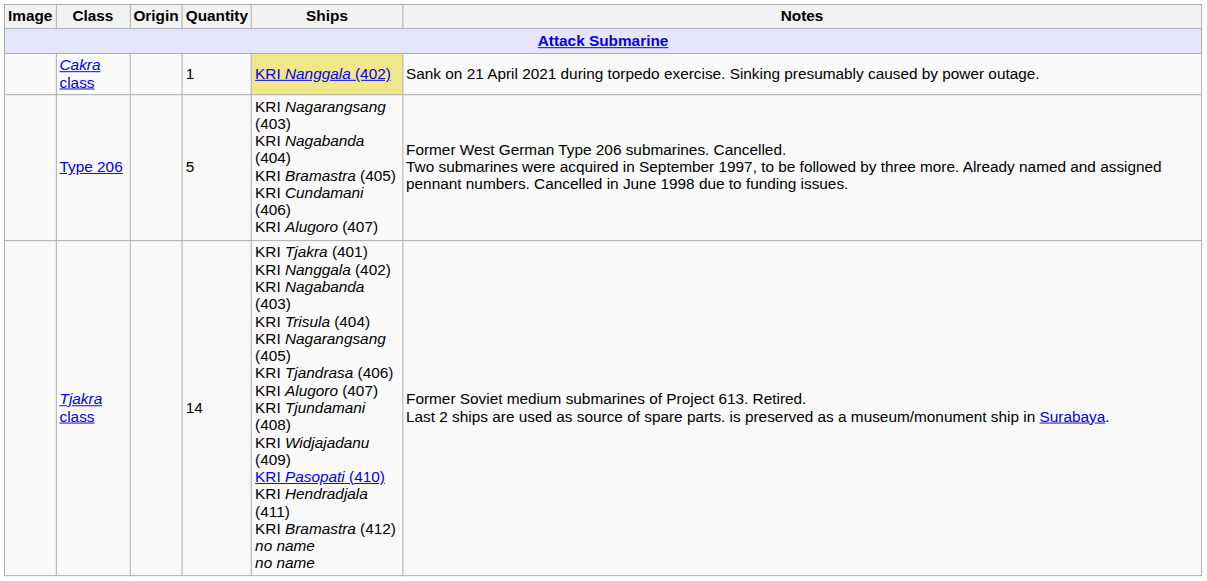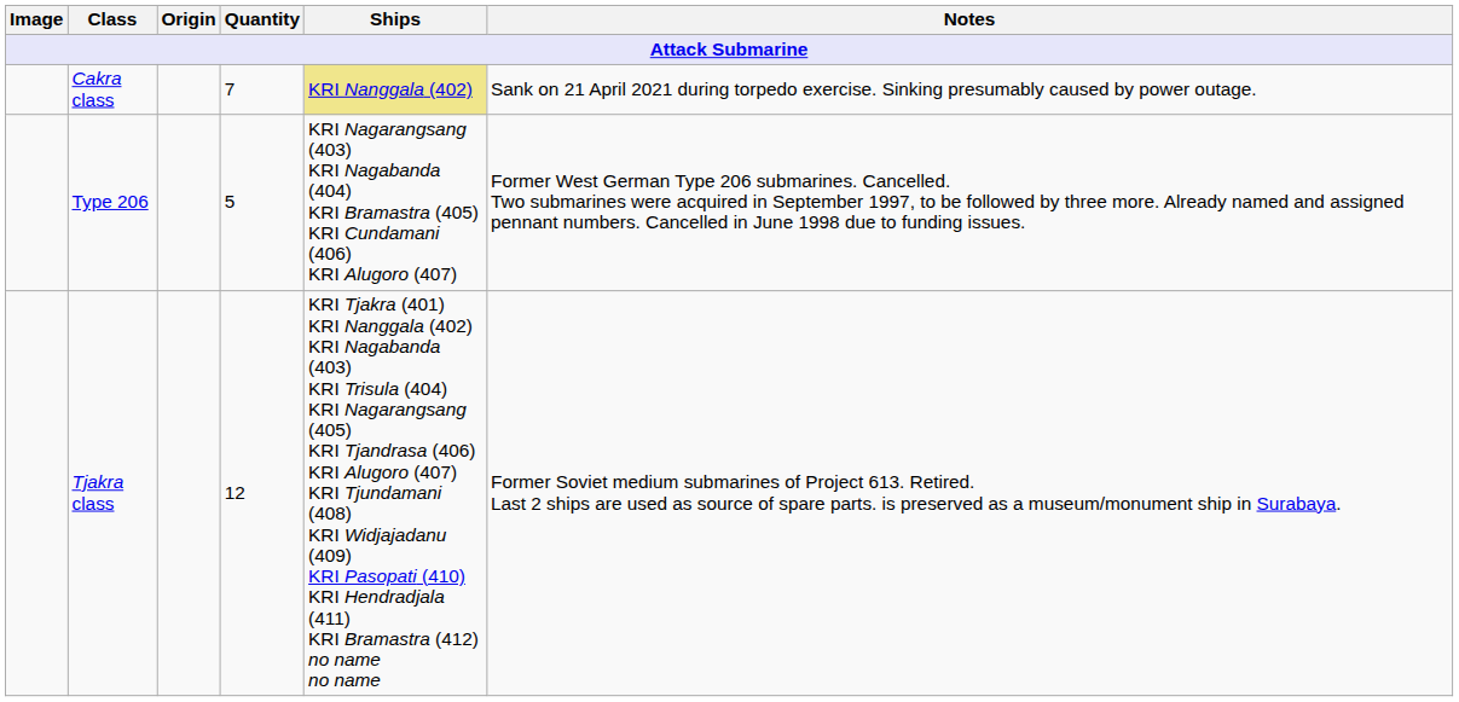Cakra class | Quantity: 1 -> 7
Tjakra class | Quantity: 14 -> 12
